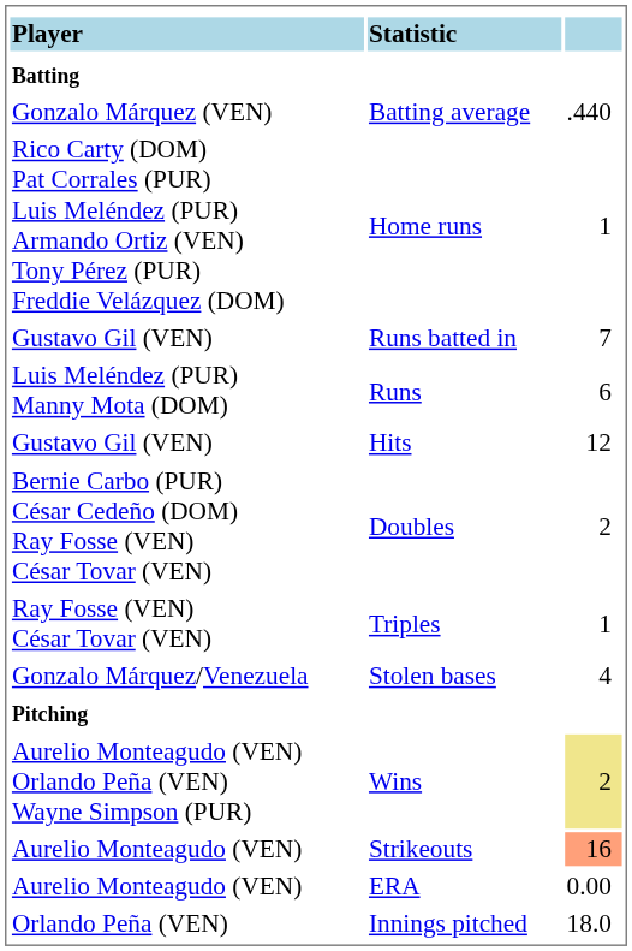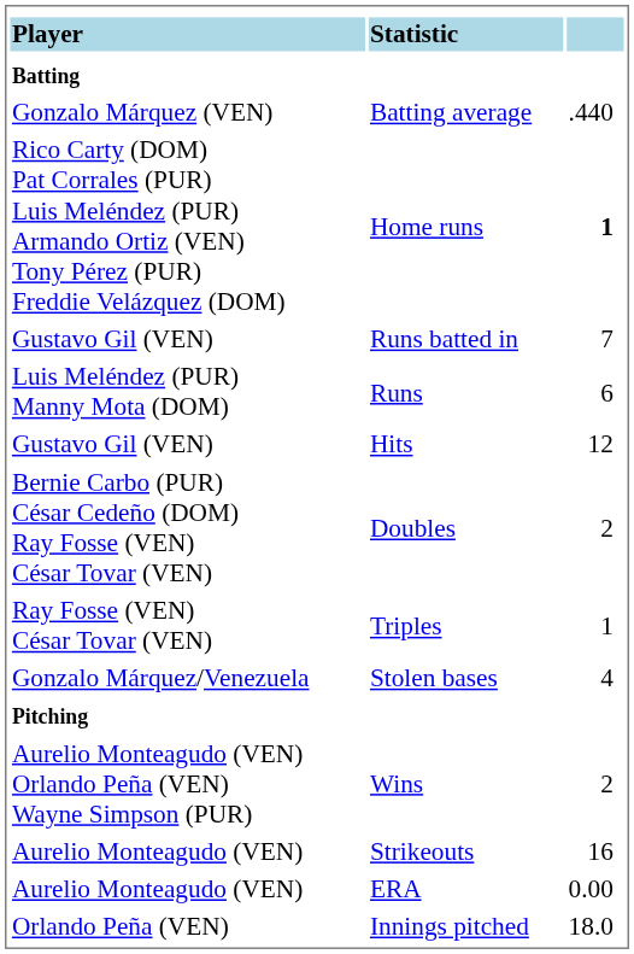Home runs | column 3: normal -> bold
Wins | column 3: khaki background -> no background
Strikeouts | column 3: lightsalmon background -> no background
